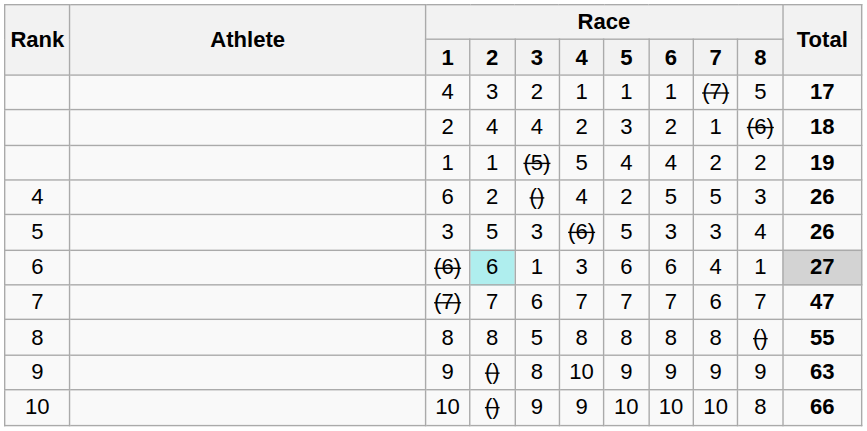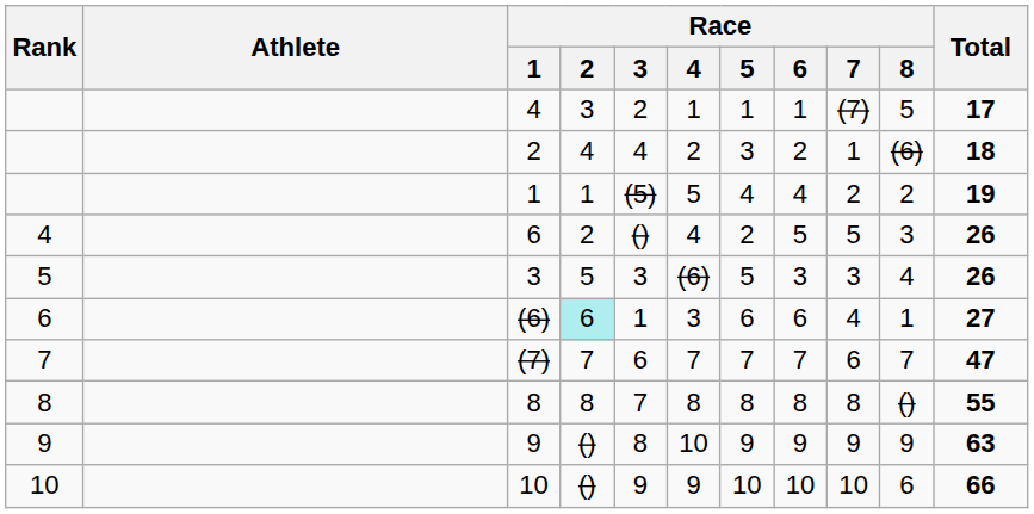row 8 | Total: lightgrey background -> no background
row 10 | Race / 3: 5 -> 7
row 12 | Race / 8: 8 -> 6
